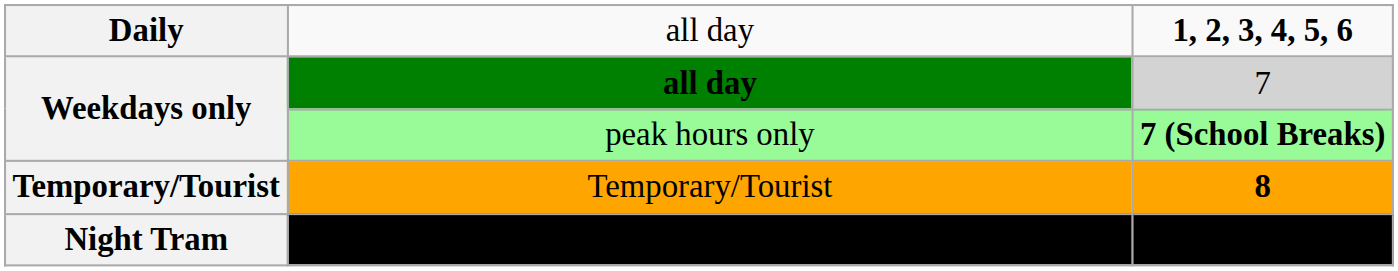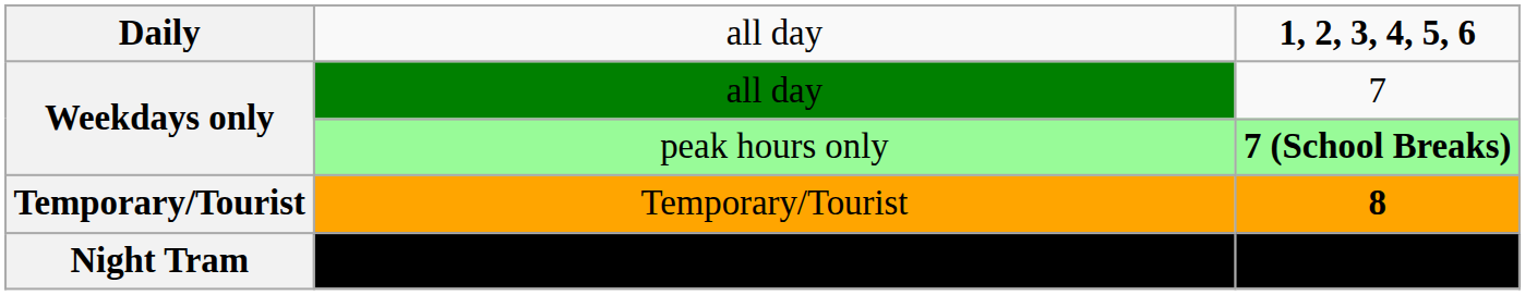all day / 7 | column 2: bold -> normal
all day / 7 | column 3: lightgrey background -> no background
